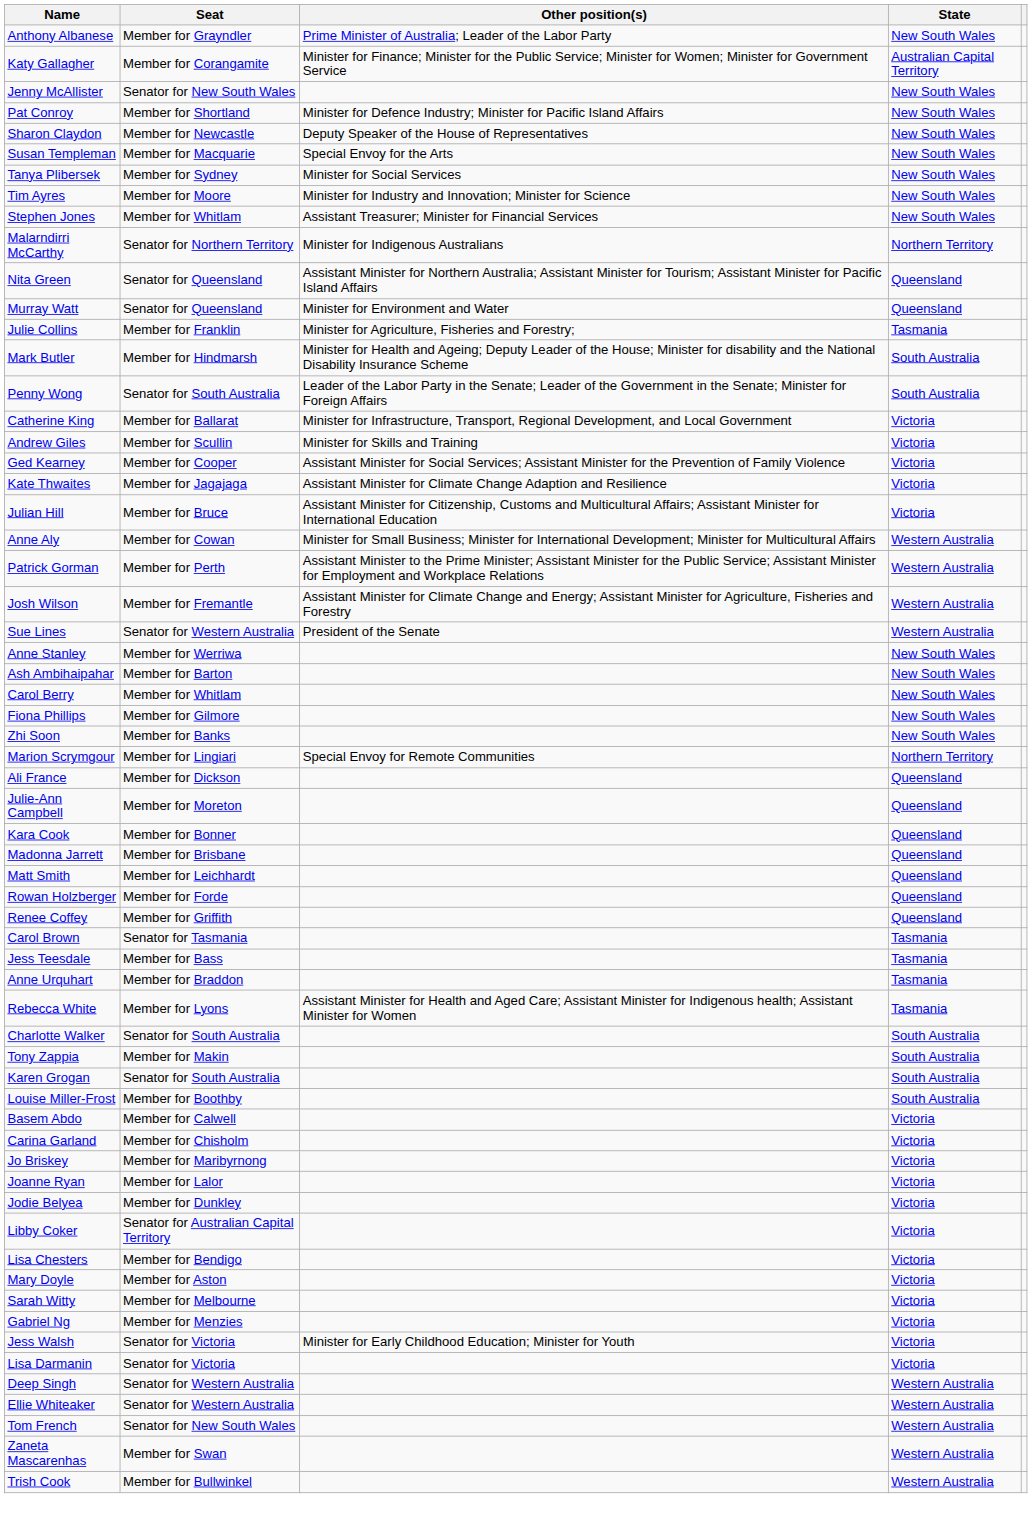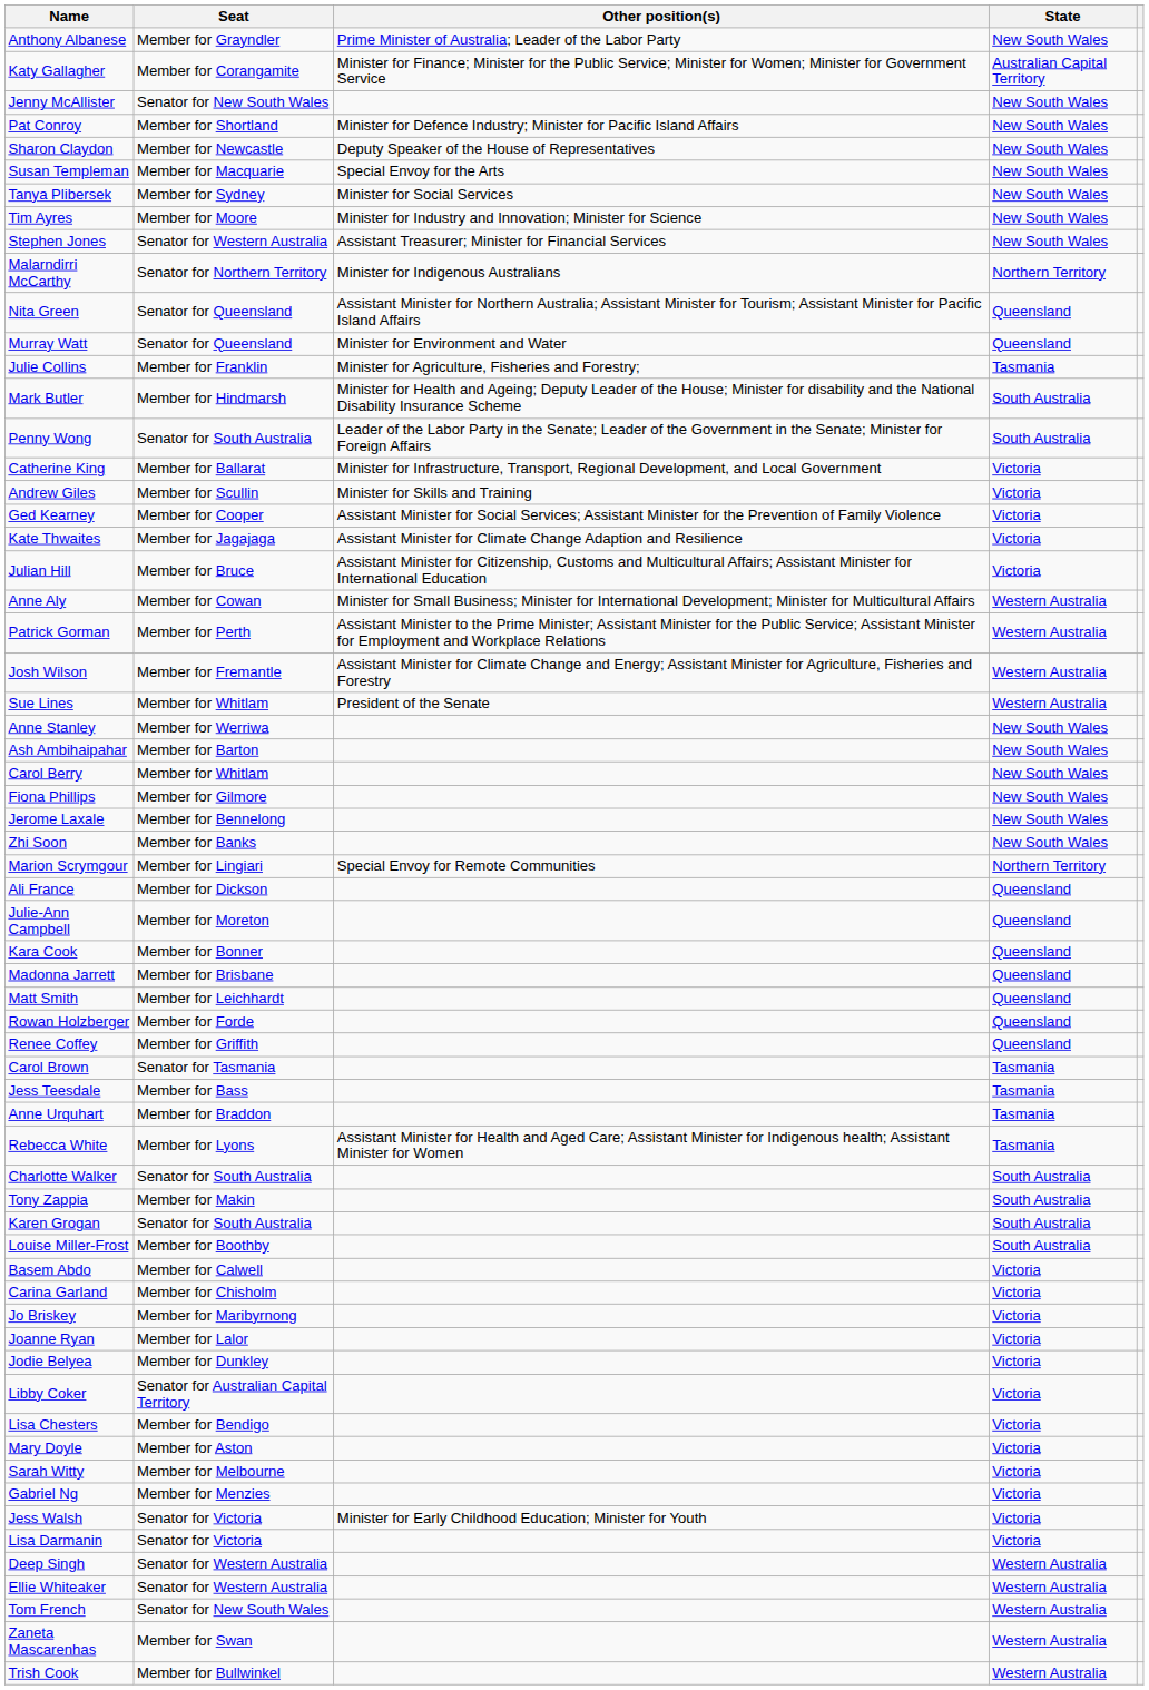Stephen Jones | Seat: Member for Whitlam -> Senator for Western Australia
Sue Lines | Seat: Senator for Western Australia -> Member for Whitlam
+ row: Jerome Laxale | Member for Bennelong | New South Wales
